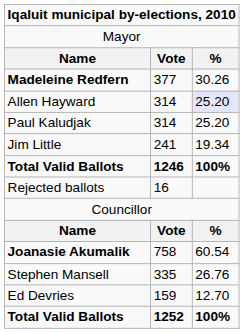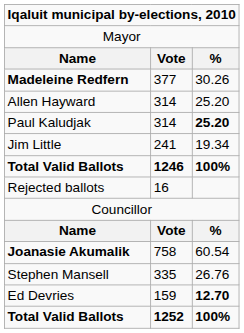Allen Hayward | column 3: lavender background -> no background
Paul Kaludjak | column 3: normal -> bold
Ed Devries | column 3: normal -> bold
